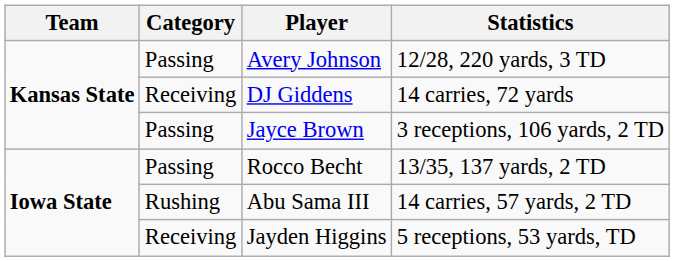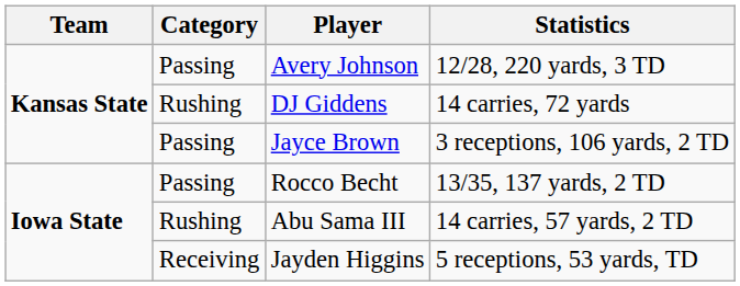DJ Giddens | Category: Receiving -> Rushing
